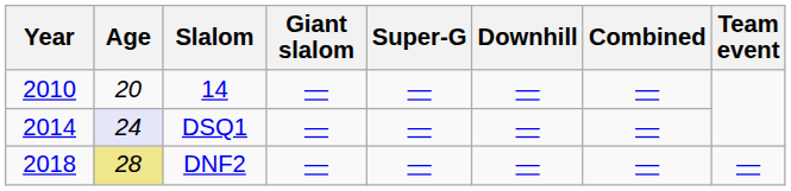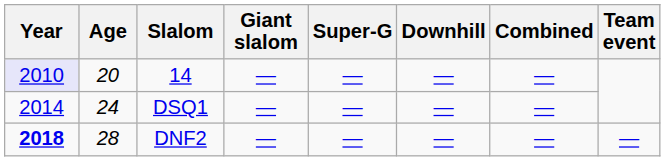14 | Year: no background -> lavender background
DSQ1 | Age: lavender background -> no background
DNF2 | Year: normal -> bold
DNF2 | Age: khaki background -> no background
